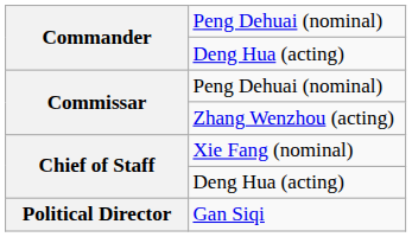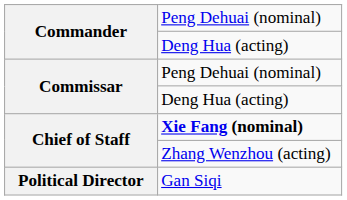row 4 | column 2: Zhang Wenzhou (acting) -> Deng Hua (acting)
row 5 | column 2: normal -> bold
row 6 | column 2: Deng Hua (acting) -> Zhang Wenzhou (acting)
